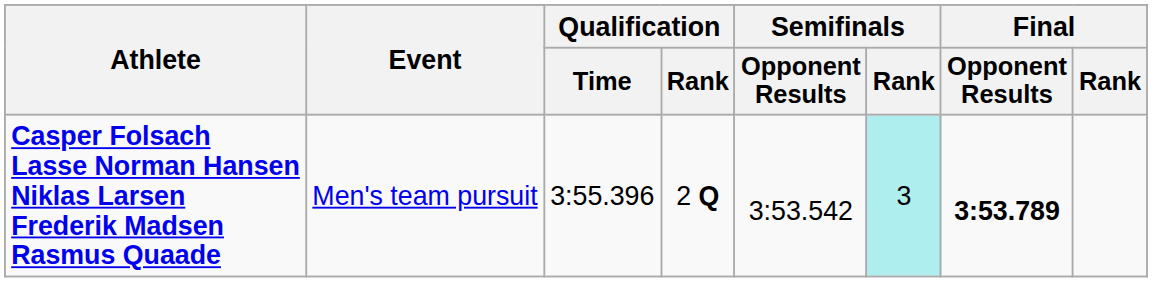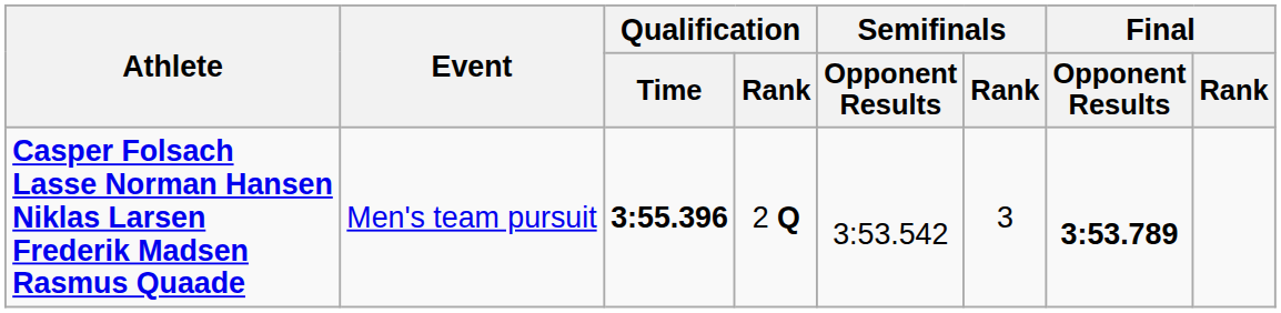row 3 | Qualification / Time: normal -> bold
row 3 | Semifinals / Rank: paleturquoise background -> no background
